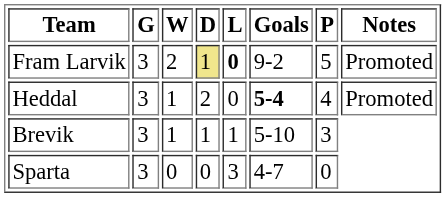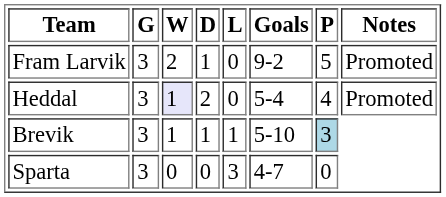Fram Larvik | D: khaki background -> no background
Fram Larvik | L: bold -> normal
Heddal | W: no background -> lavender background
Heddal | Goals: bold -> normal
Brevik | P: no background -> lightblue background
